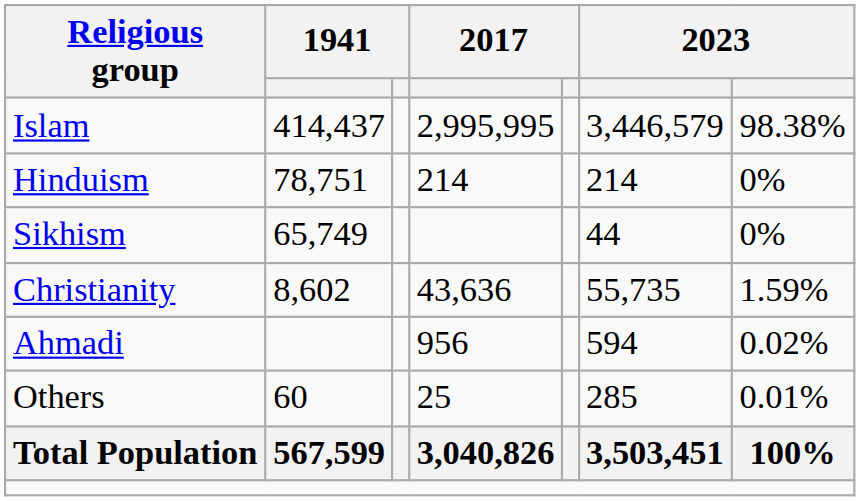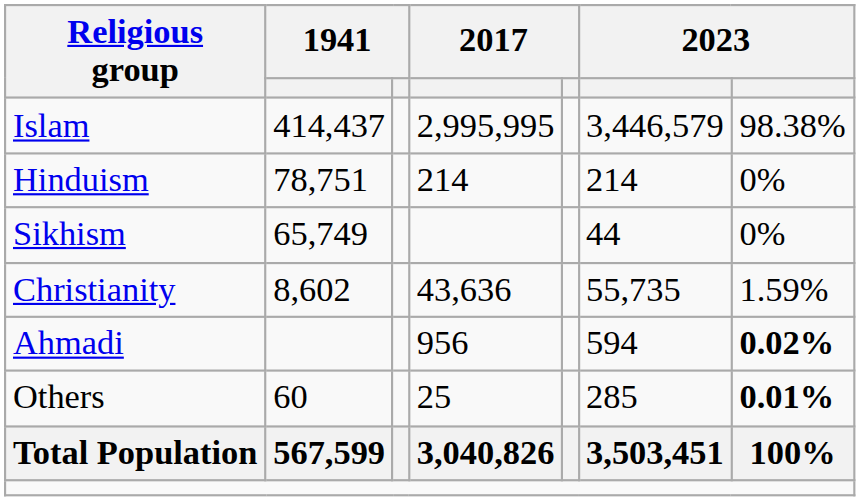Ahmadi | column 7: normal -> bold
Others | column 7: normal -> bold
